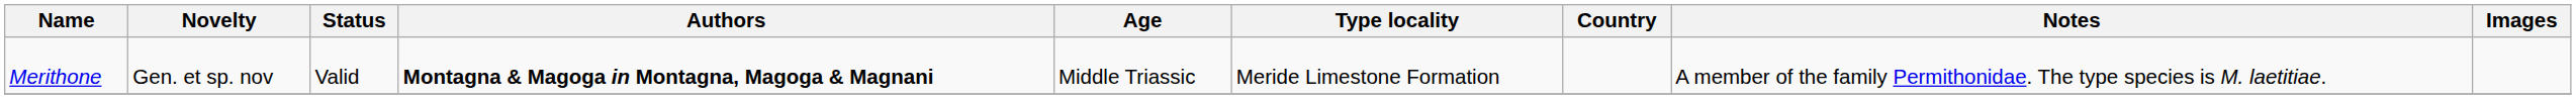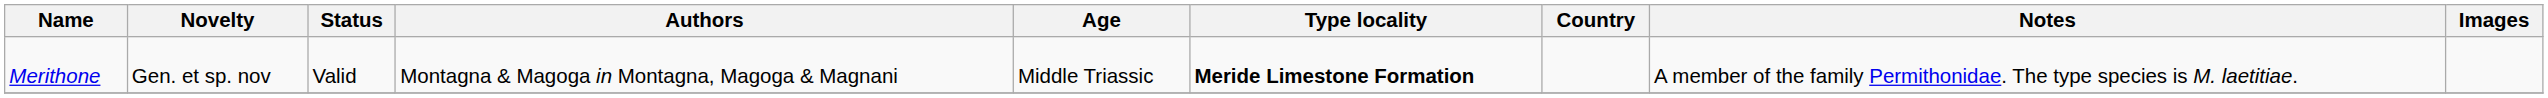Merithone | Authors: bold -> normal
Merithone | Type locality: normal -> bold
